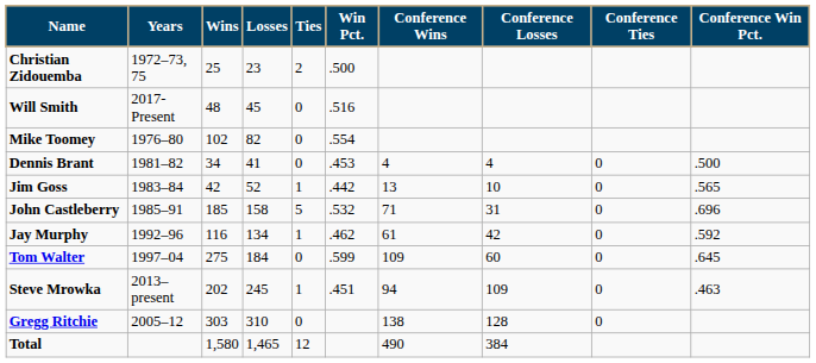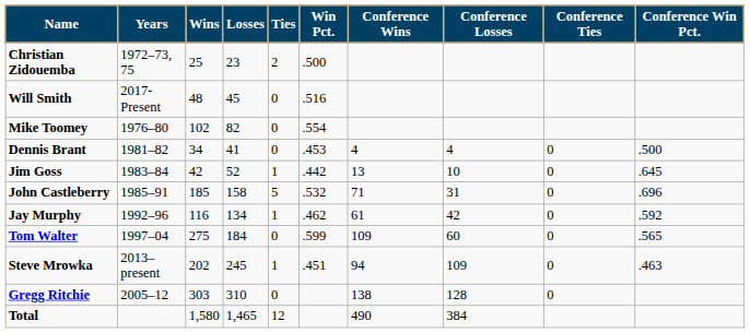Jim Goss | Conference Win Pct.: .565 -> .645
Tom Walter | Conference Win Pct.: .645 -> .565
